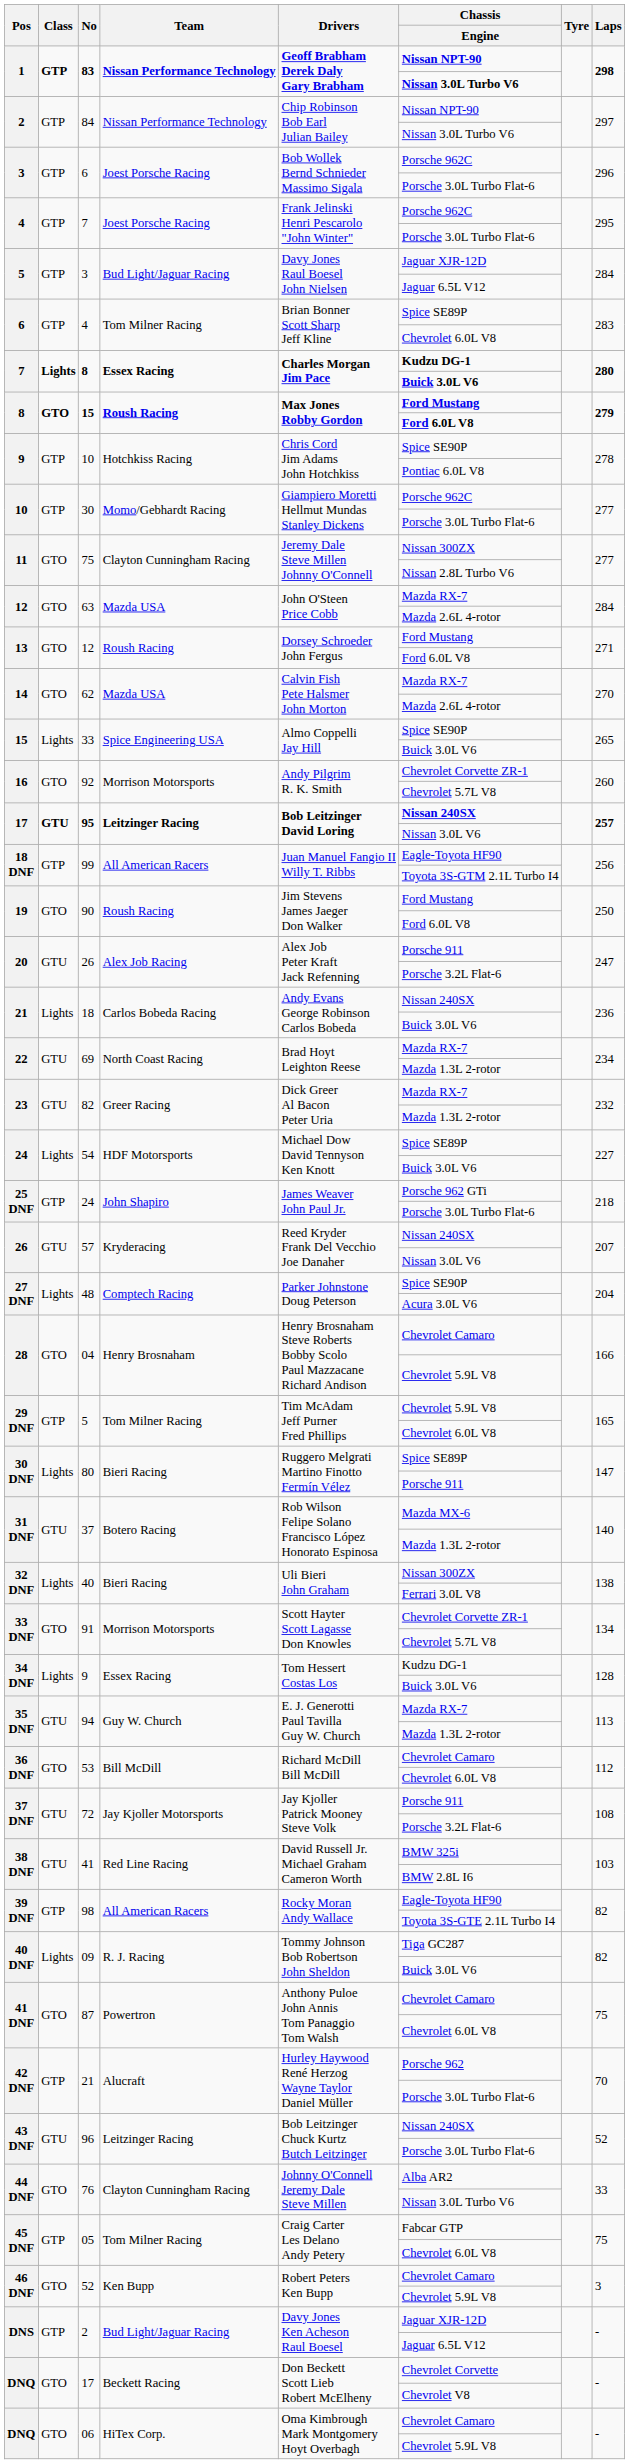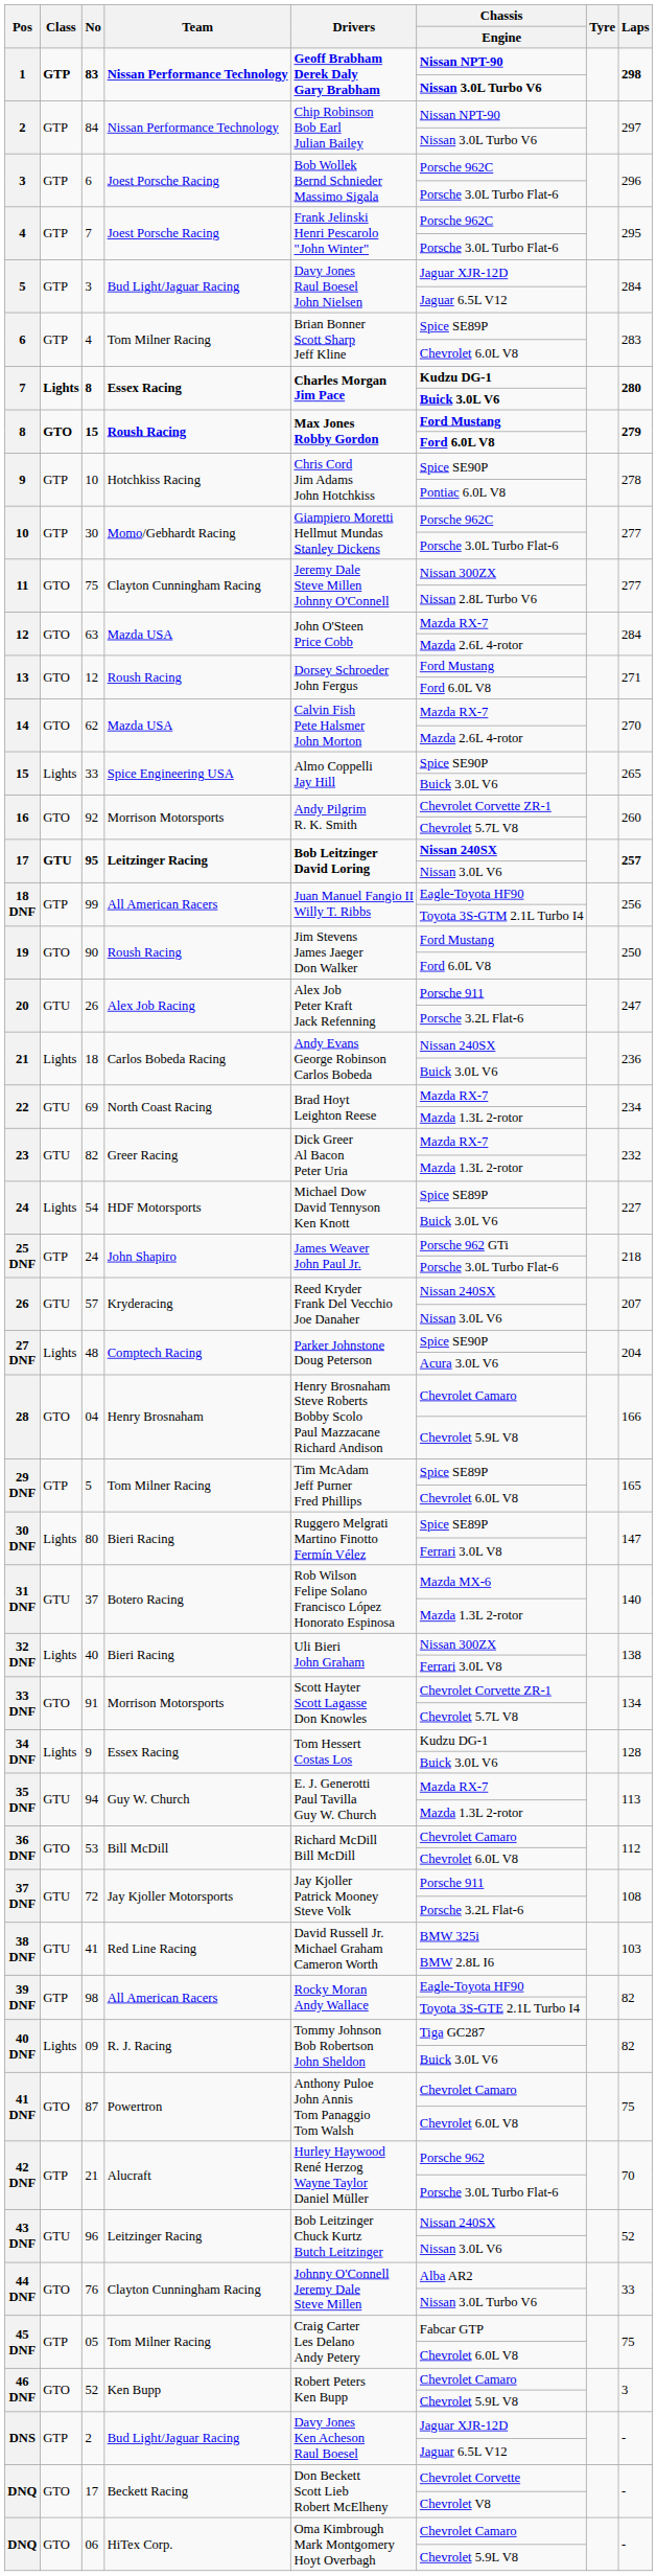row 59 | Chassis / Engine: Chevrolet 5.9L V8 -> Spice SE89P
row 62 | Chassis / Engine: Porsche 911 -> Ferrari 3.0L V8
row 88 | Chassis / Engine: Porsche 3.0L Turbo Flat-6 -> Nissan 3.0L V6
